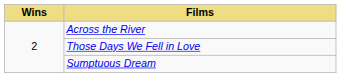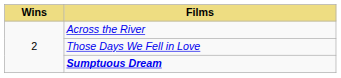Sumptuous Dream | Films: normal -> bold
